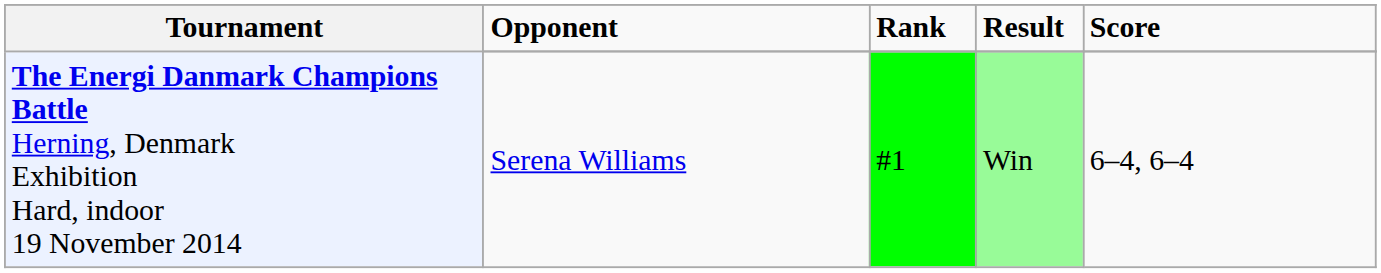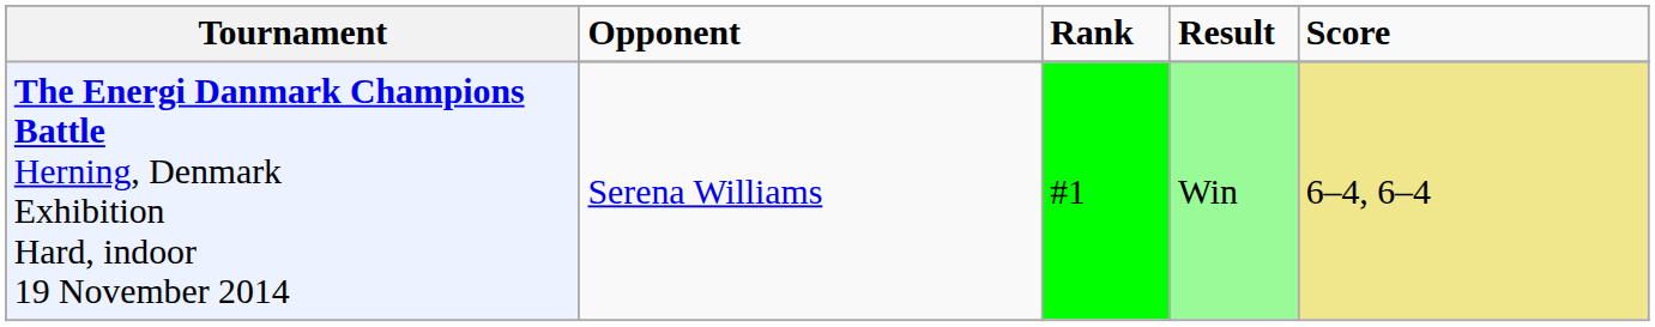Serena Williams | column 5: no background -> khaki background
